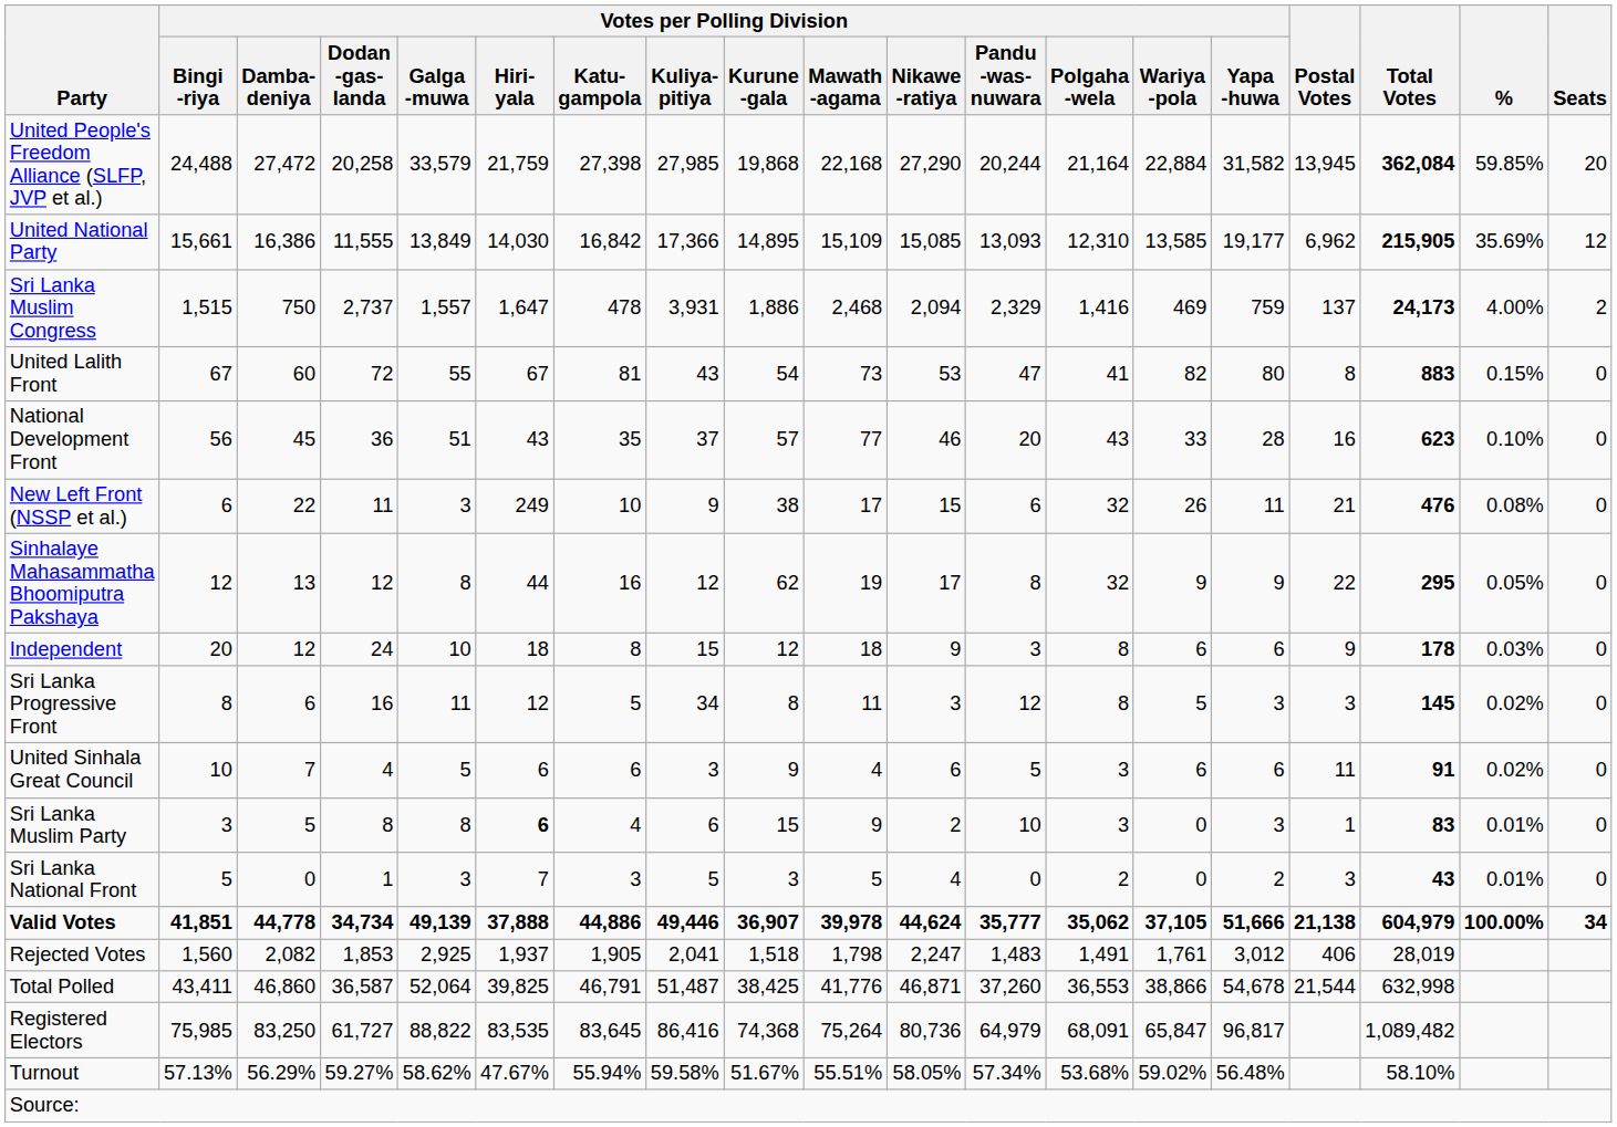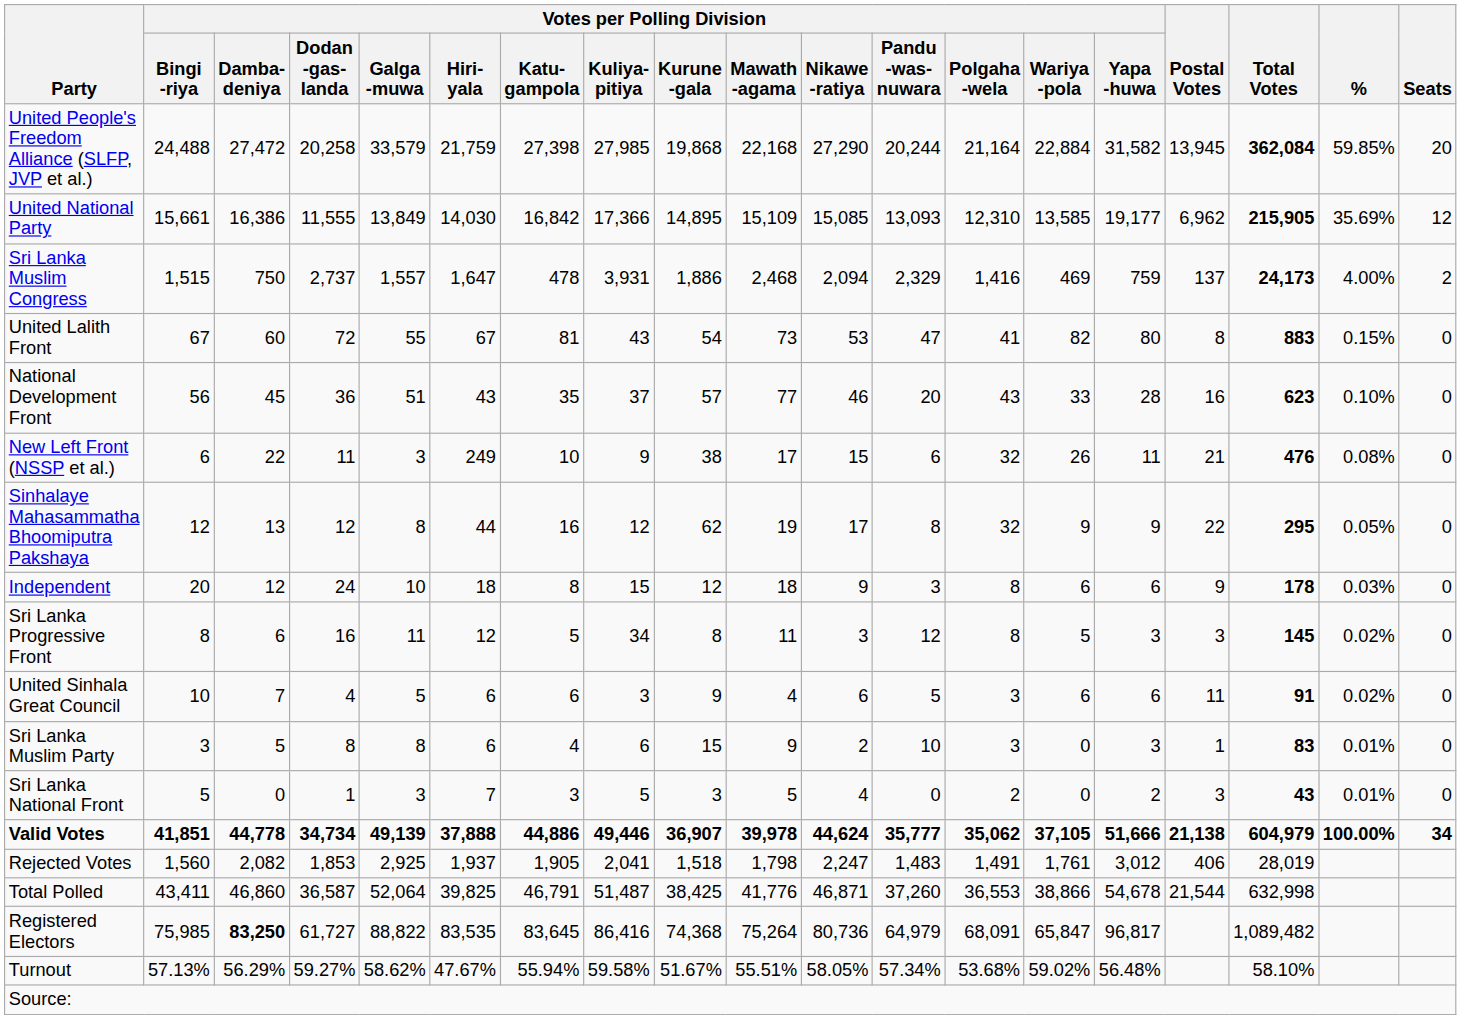Sri Lanka Muslim Party | Votes per Polling Division / Hiri- yala: bold -> normal
Registered Electors | Votes per Polling Division / Damba- deniya: normal -> bold
